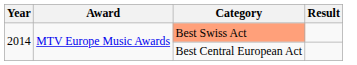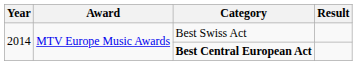Best Swiss Act | Category: lightsalmon background -> no background
Best Central European Act | Category: normal -> bold
